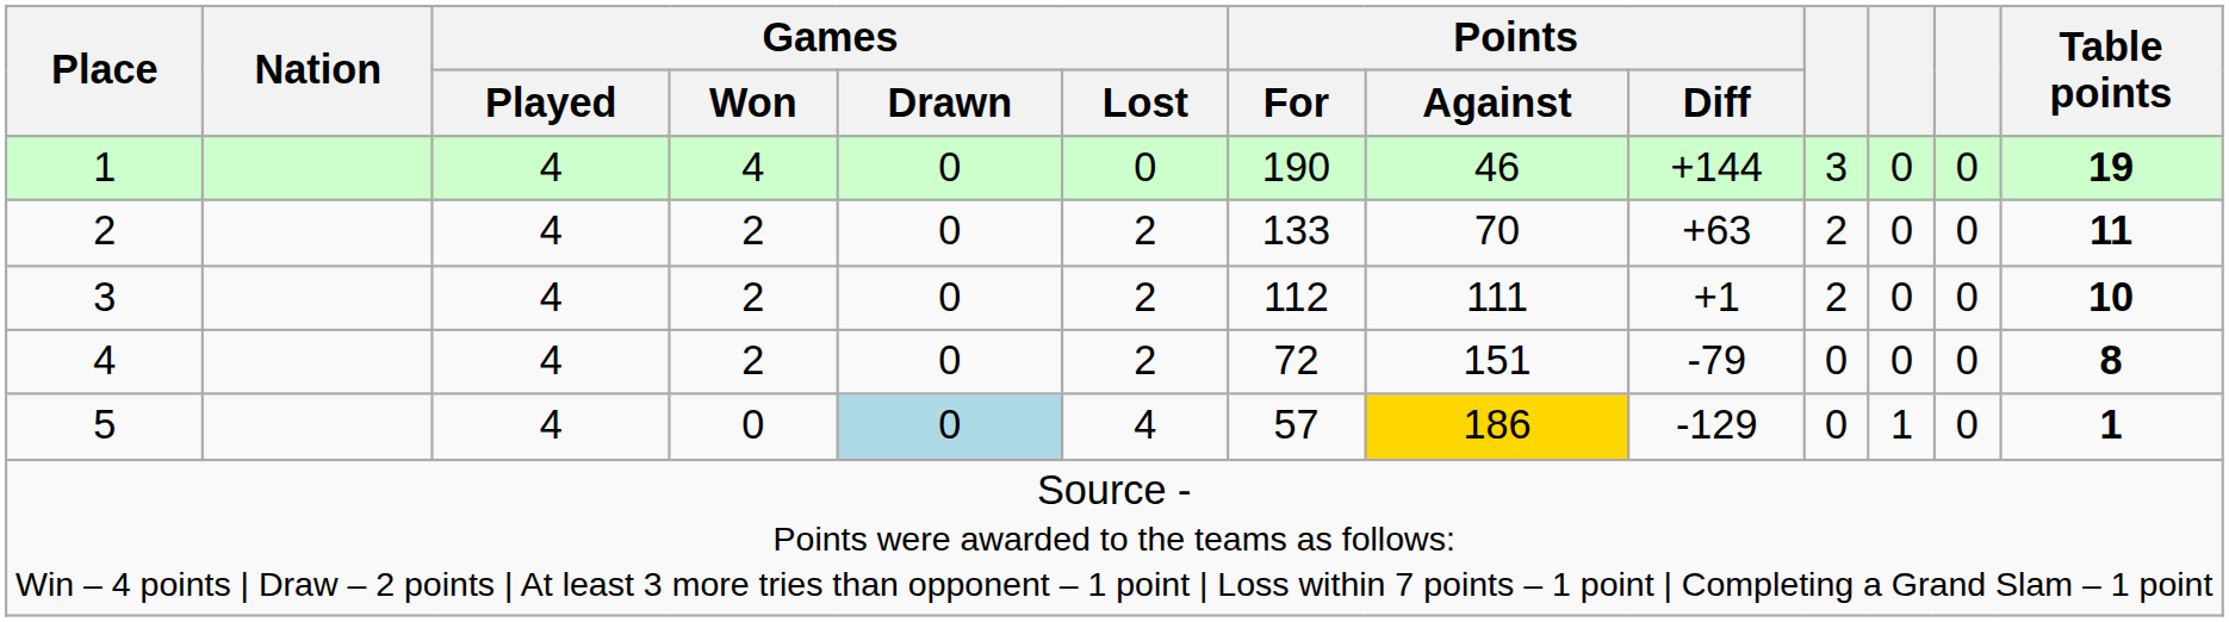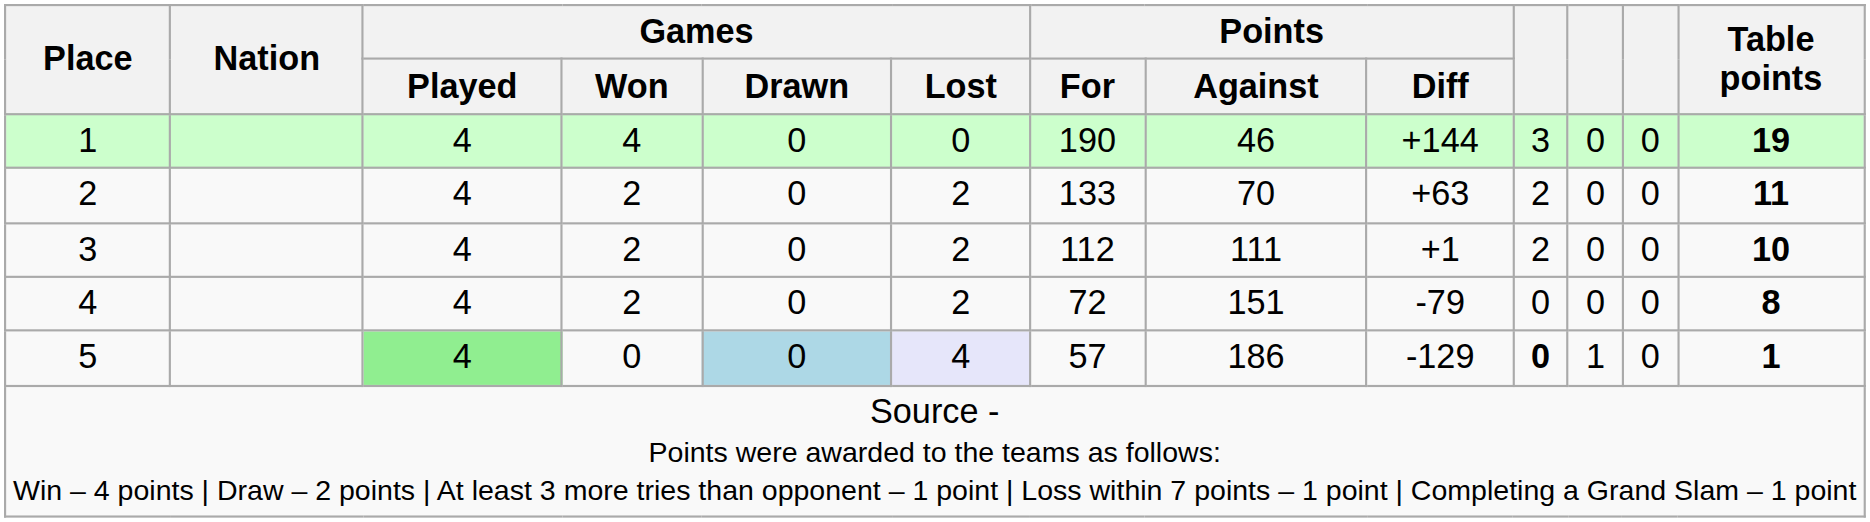5 | Games / Played: no background -> lightgreen background
5 | Games / Lost: no background -> lavender background
5 | Points / Against: gold background -> no background
5 | column 10: normal -> bold
